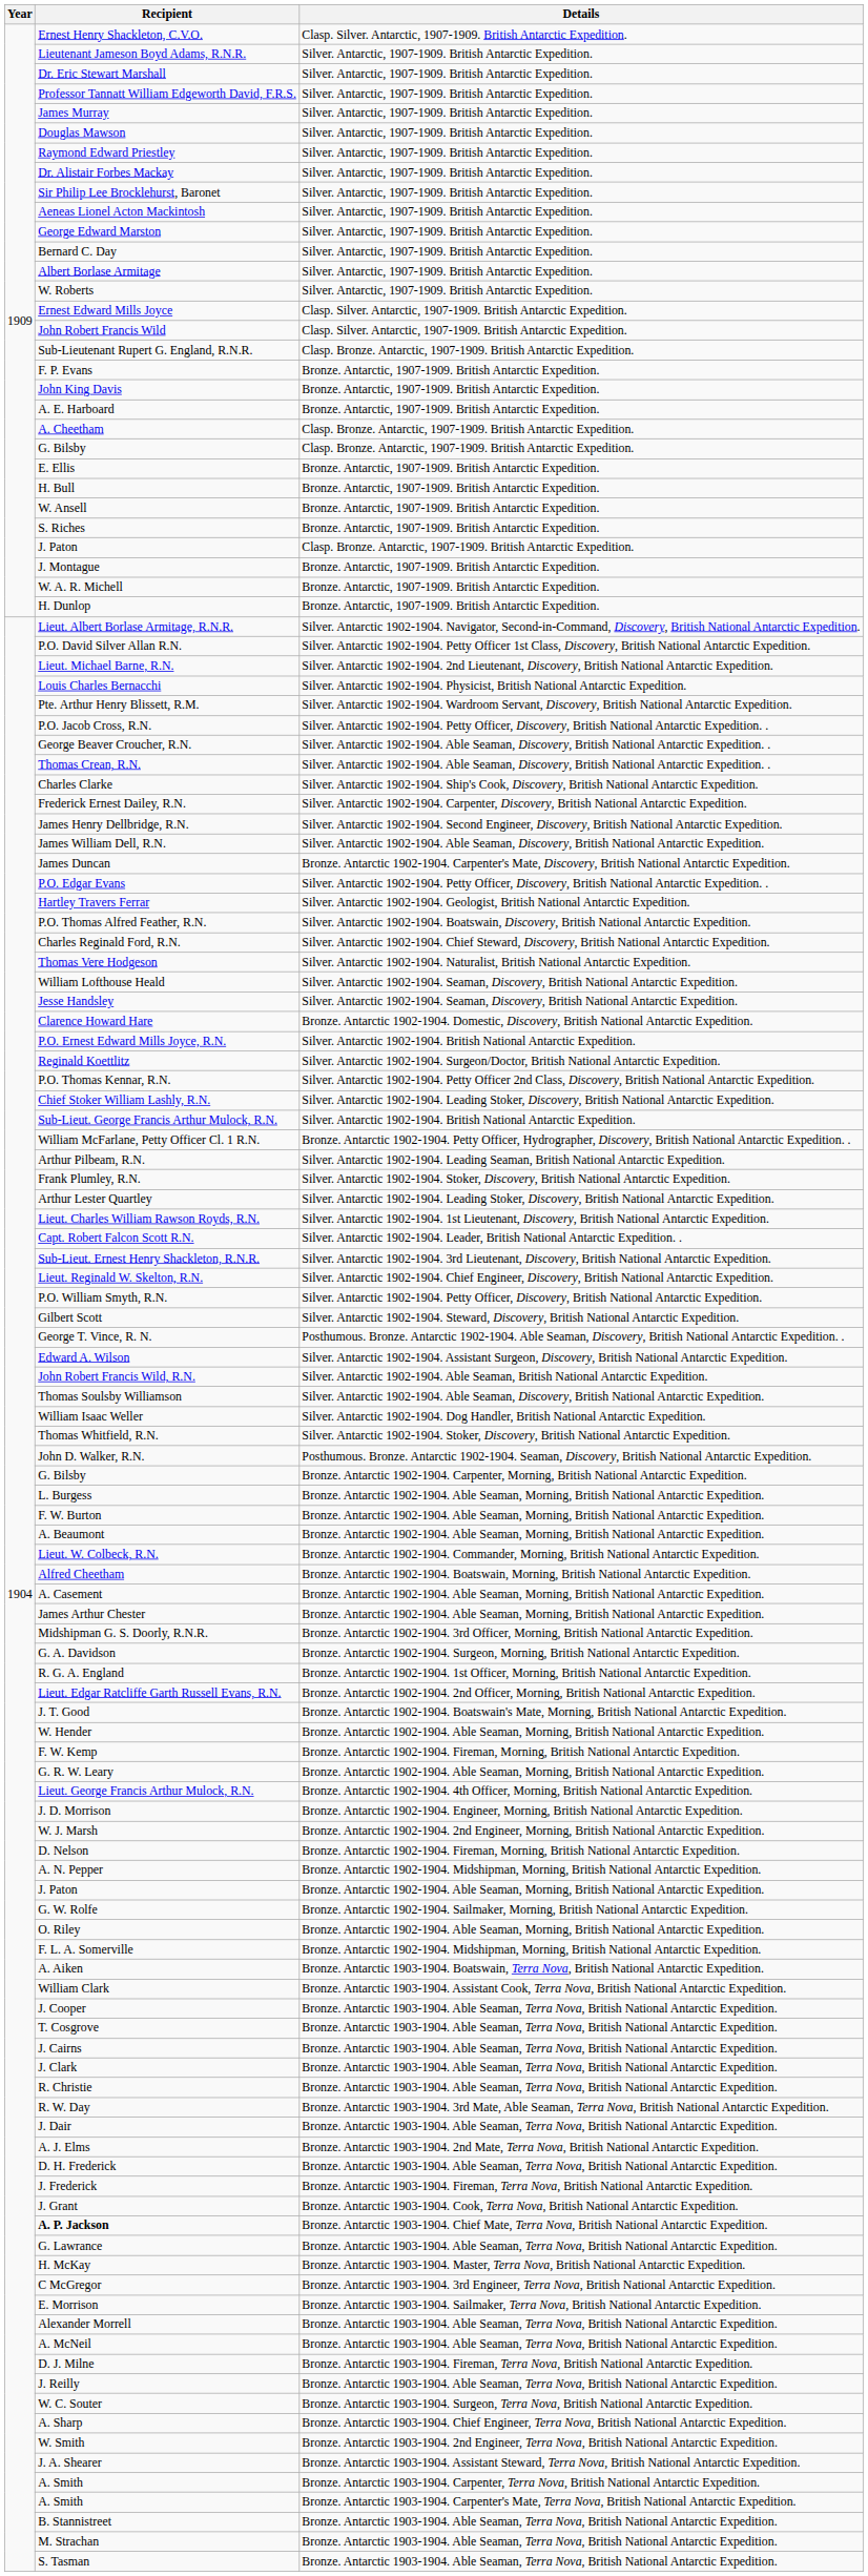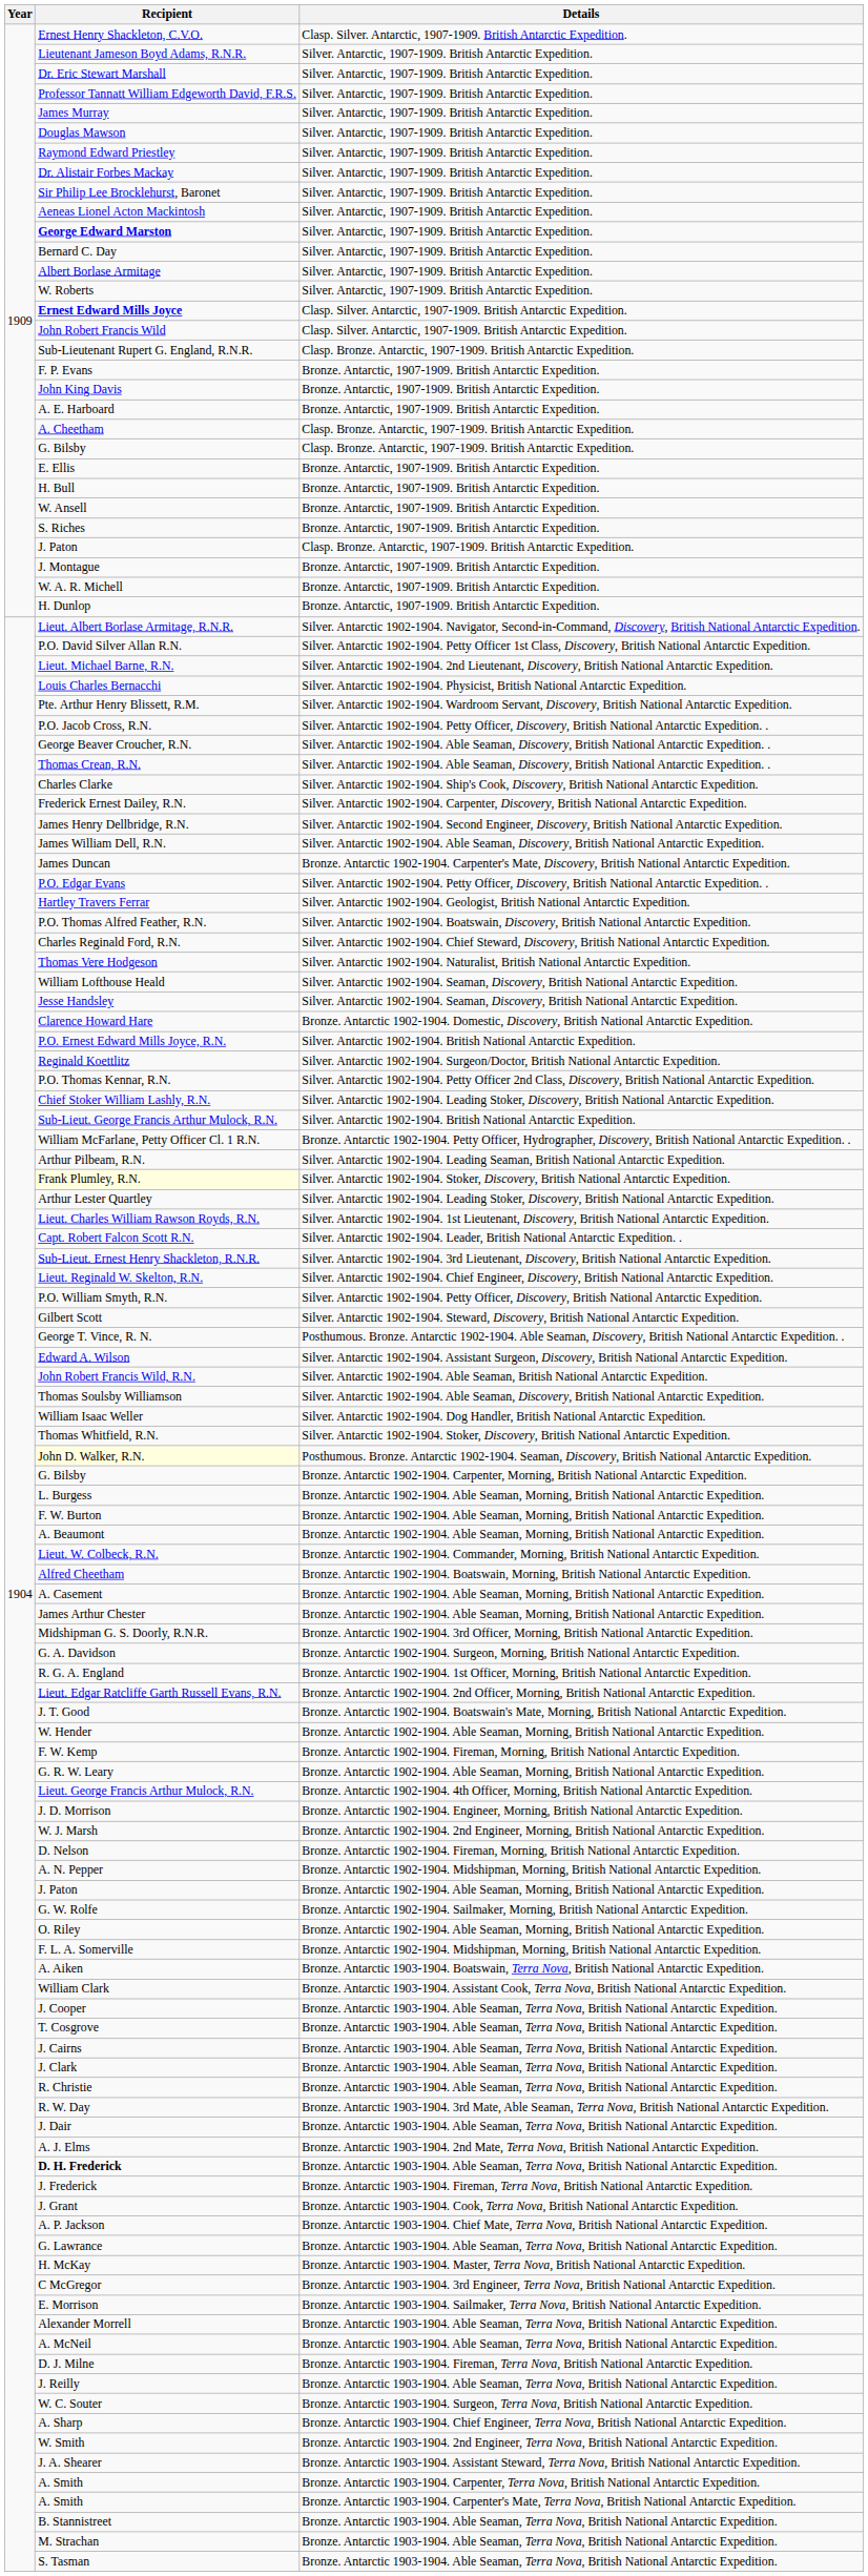George Edward Marston | Recipient: normal -> bold
Ernest Edward Mills Joyce | Recipient: normal -> bold
Frank Plumley, R.N. | Recipient: no background -> lightyellow background
John D. Walker, R.N. | Recipient: no background -> lightyellow background
D. H. Frederick | Recipient: normal -> bold
A. P. Jackson | Recipient: bold -> normal
